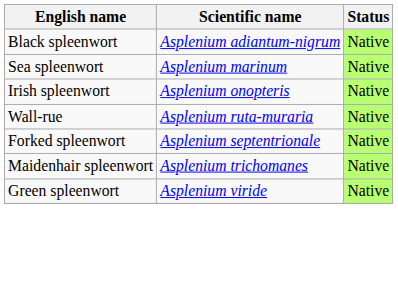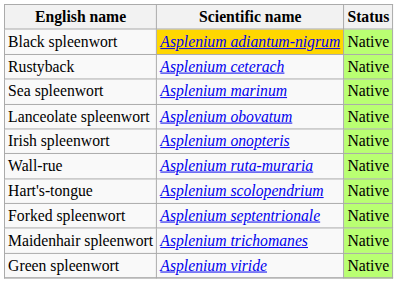Black spleenwort | Scientific name: no background -> gold background
+ row: Rustyback | Asplenium ceterach | Native
+ row: Lanceolate spleenwort | Asplenium obovatum | Native
+ row: Hart's-tongue | Asplenium scolopendrium | Native
